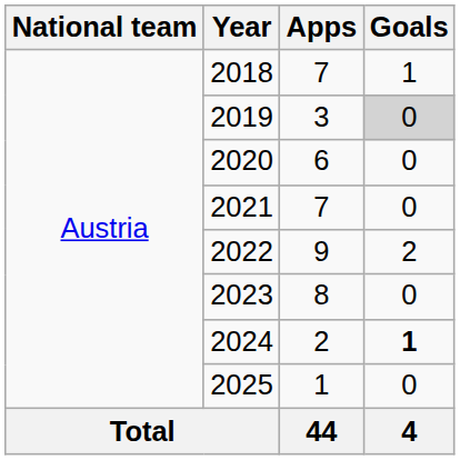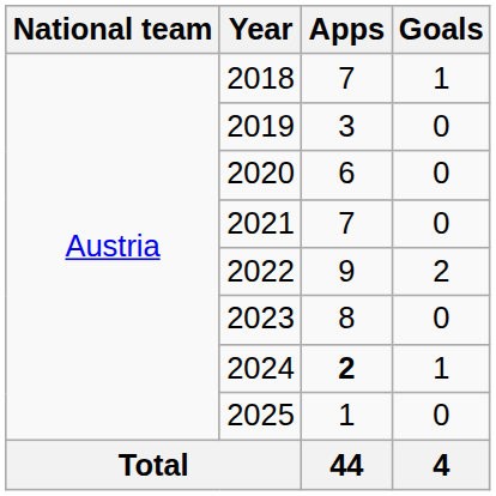2019 | Goals: lightgrey background -> no background
2024 | Apps: normal -> bold
2024 | Goals: bold -> normal
